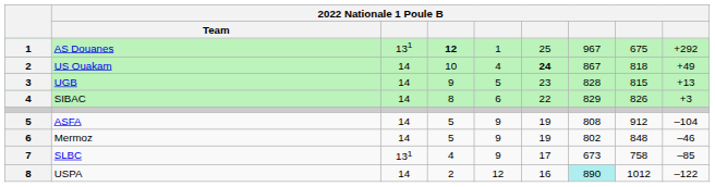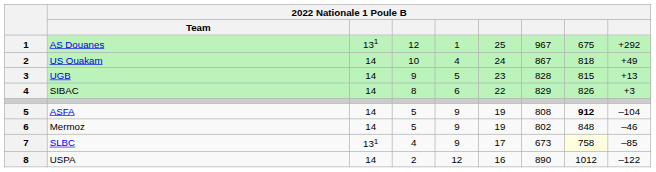AS Douanes | column 4: bold -> normal
US Ouakam | column 6: bold -> normal
ASFA | column 8: normal -> bold
SLBC | column 8: no background -> lightyellow background
USPA | column 7: paleturquoise background -> no background
